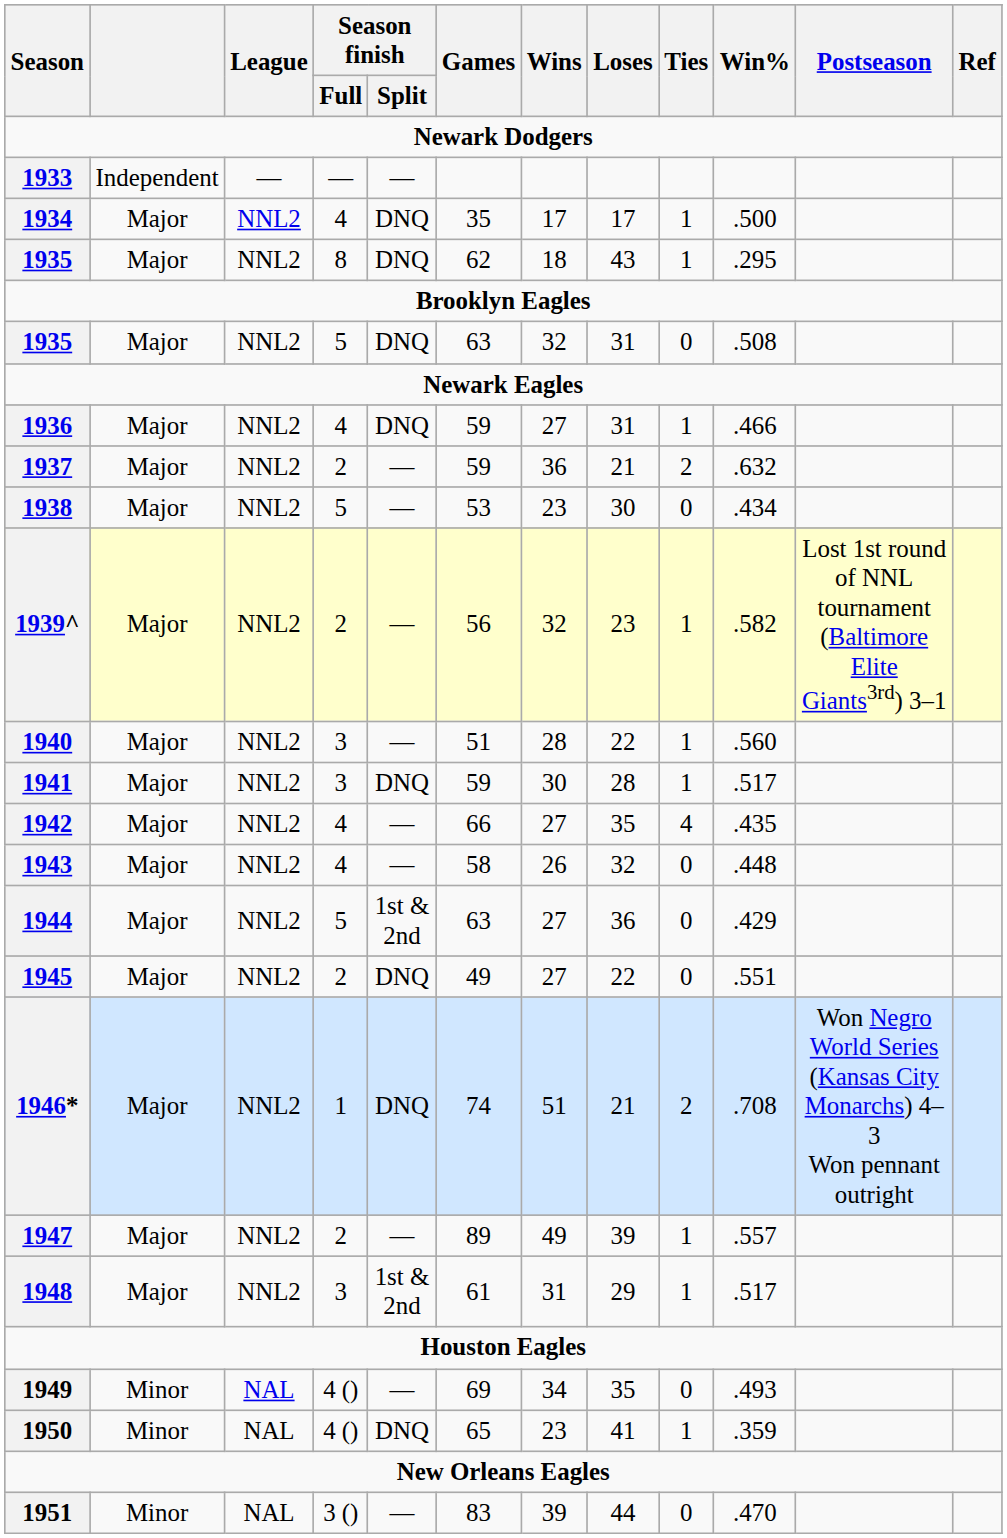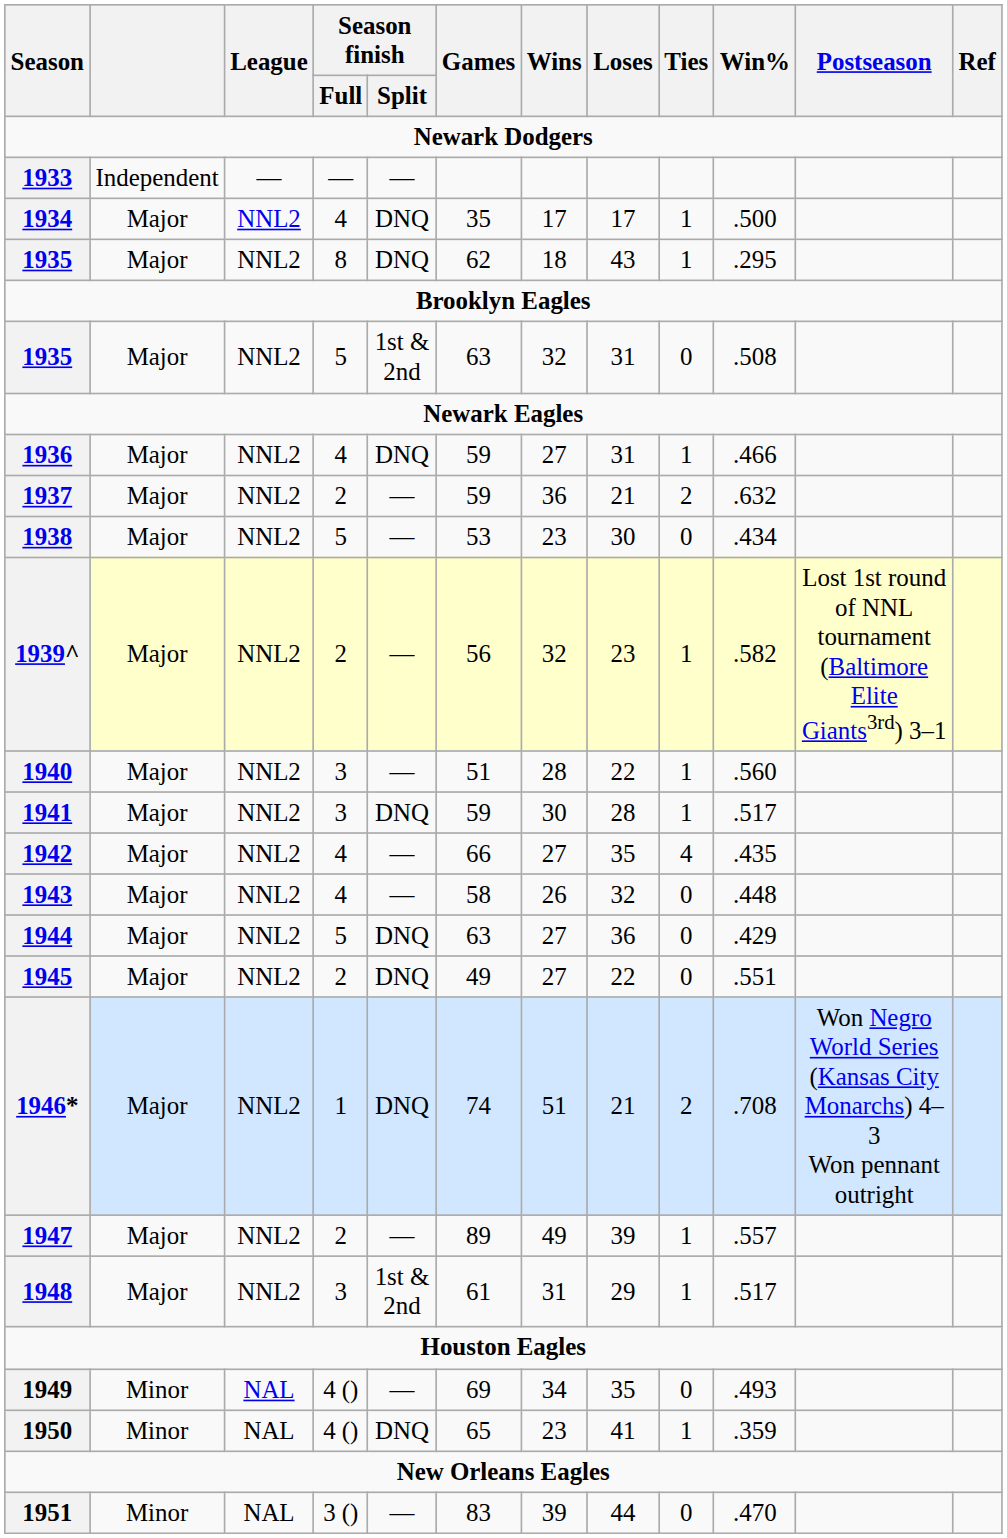1935 / 5 | Season finish / Split: DNQ -> 1st & 2nd
1944 | Season finish / Split: 1st & 2nd -> DNQ
